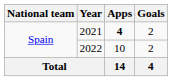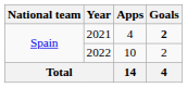2021 | Apps: bold -> normal
2021 | Goals: normal -> bold
